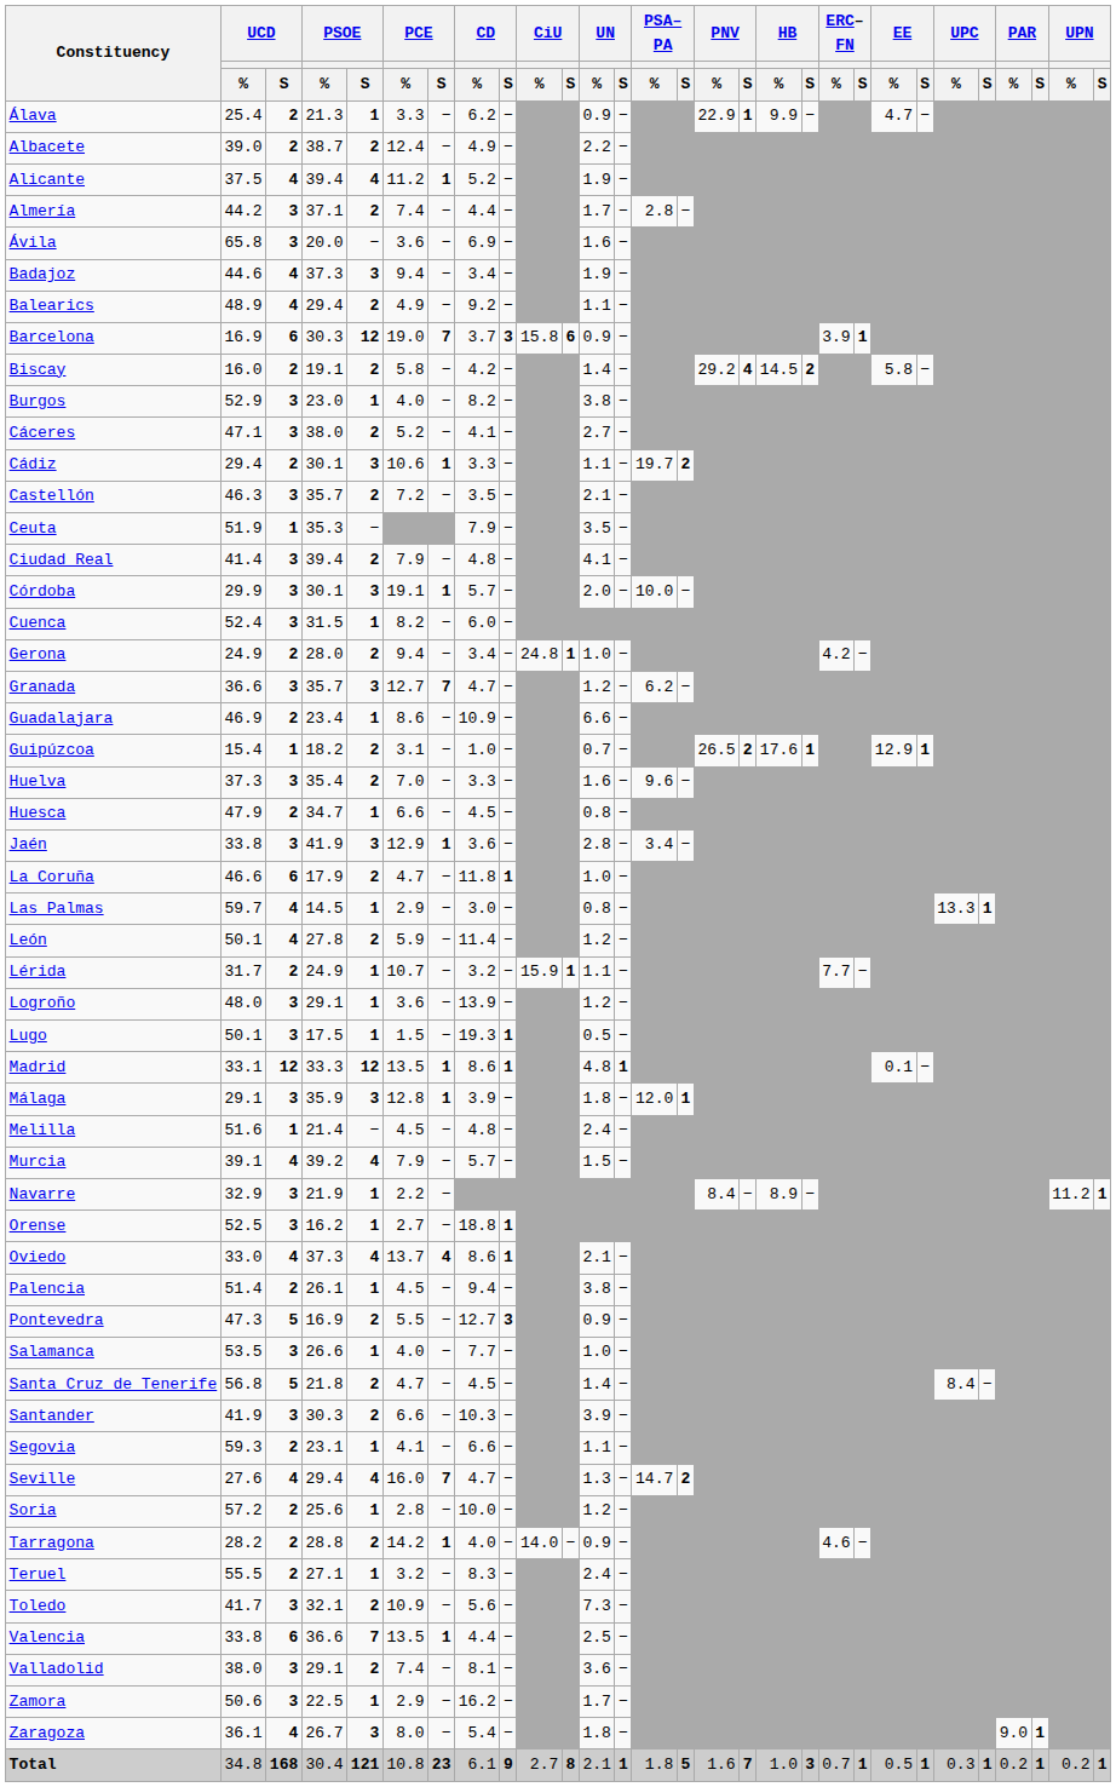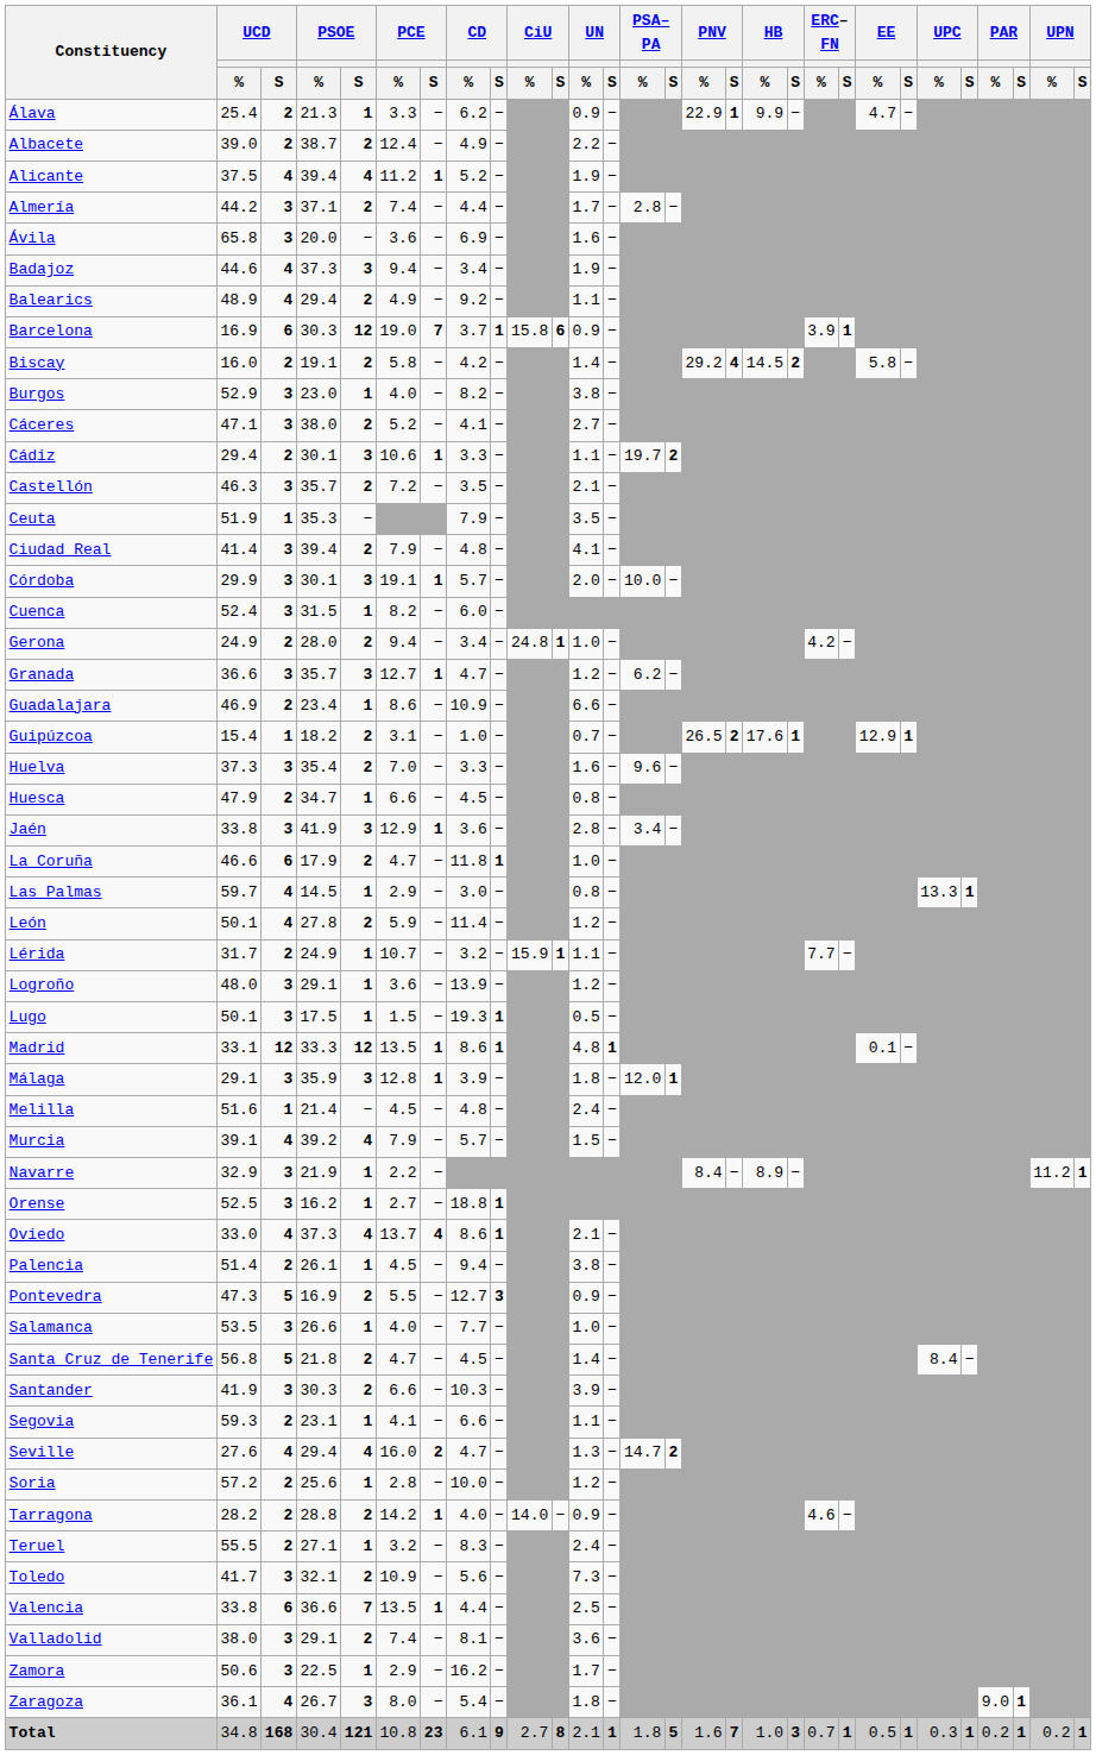Barcelona | CD / S: 3 -> 1
Granada | PCE / S: 7 -> 1
Seville | PCE / S: 7 -> 2
